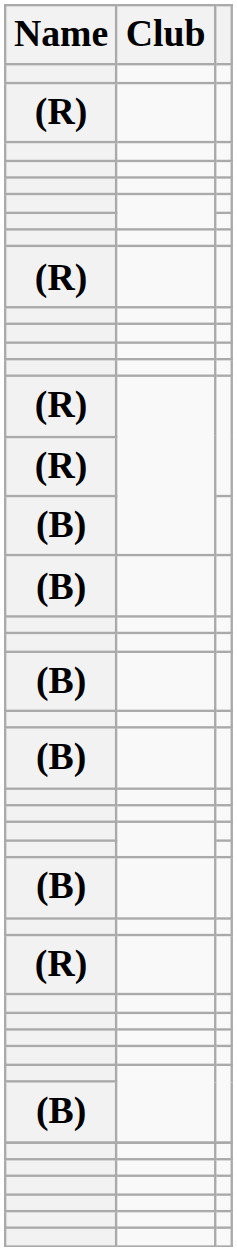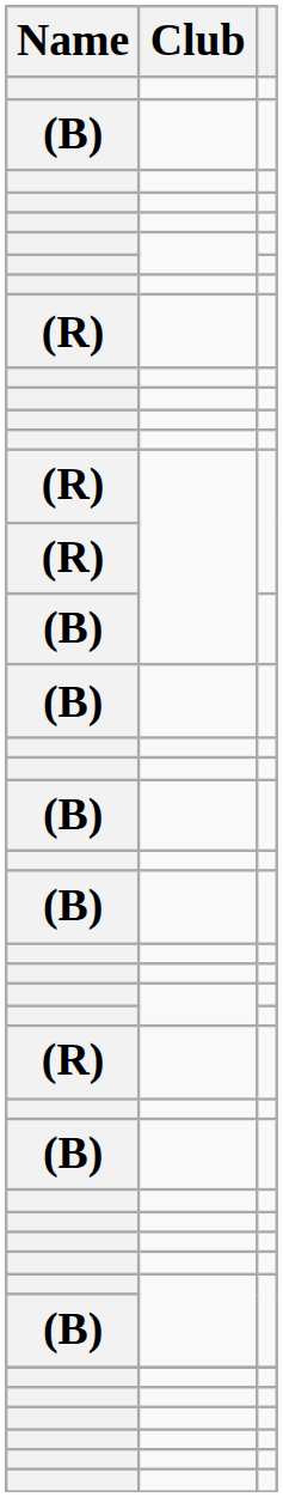row 3 | Name: (R) -> (B)
row 28 | Name: (B) -> (R)
row 30 | Name: (R) -> (B)
